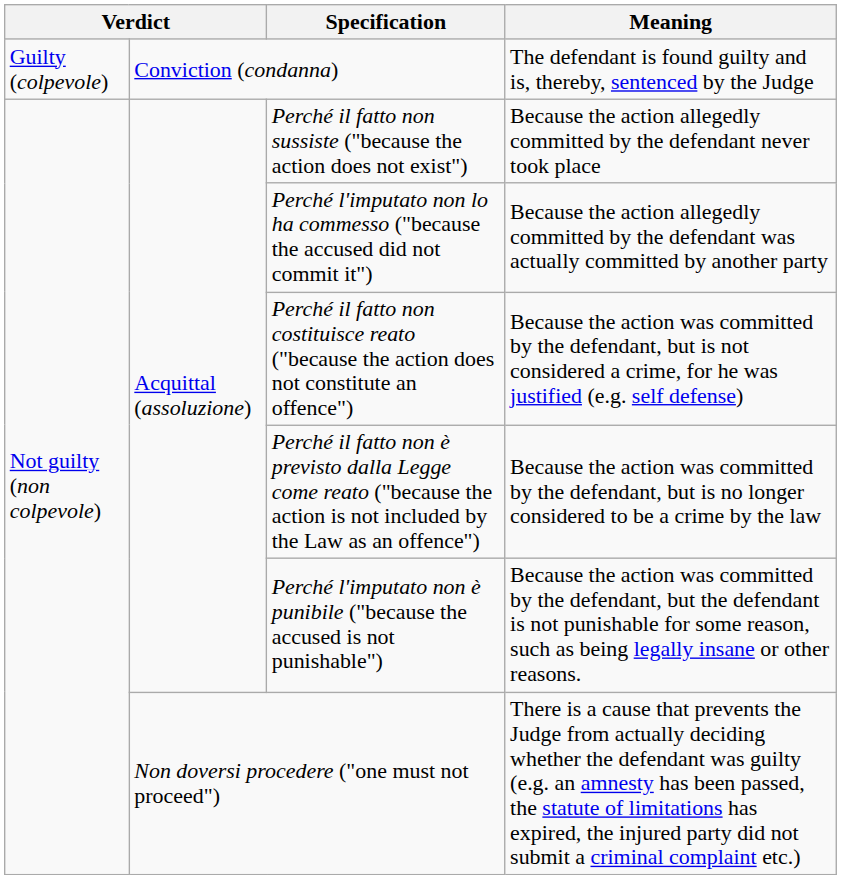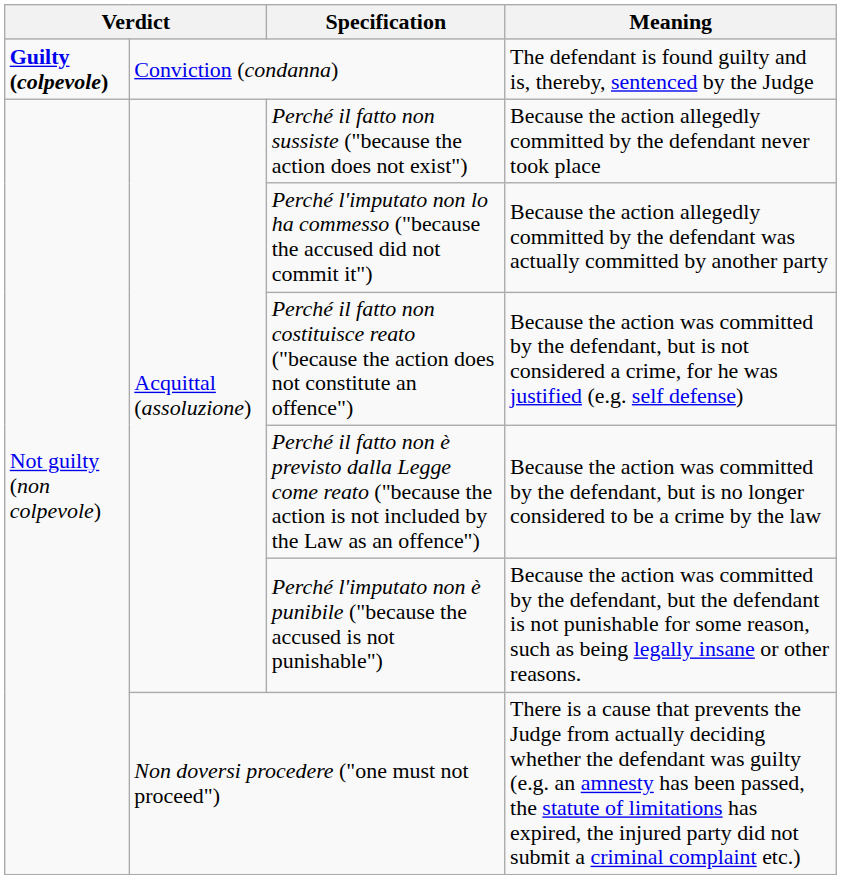Conviction (condanna) | column 1: normal -> bold
